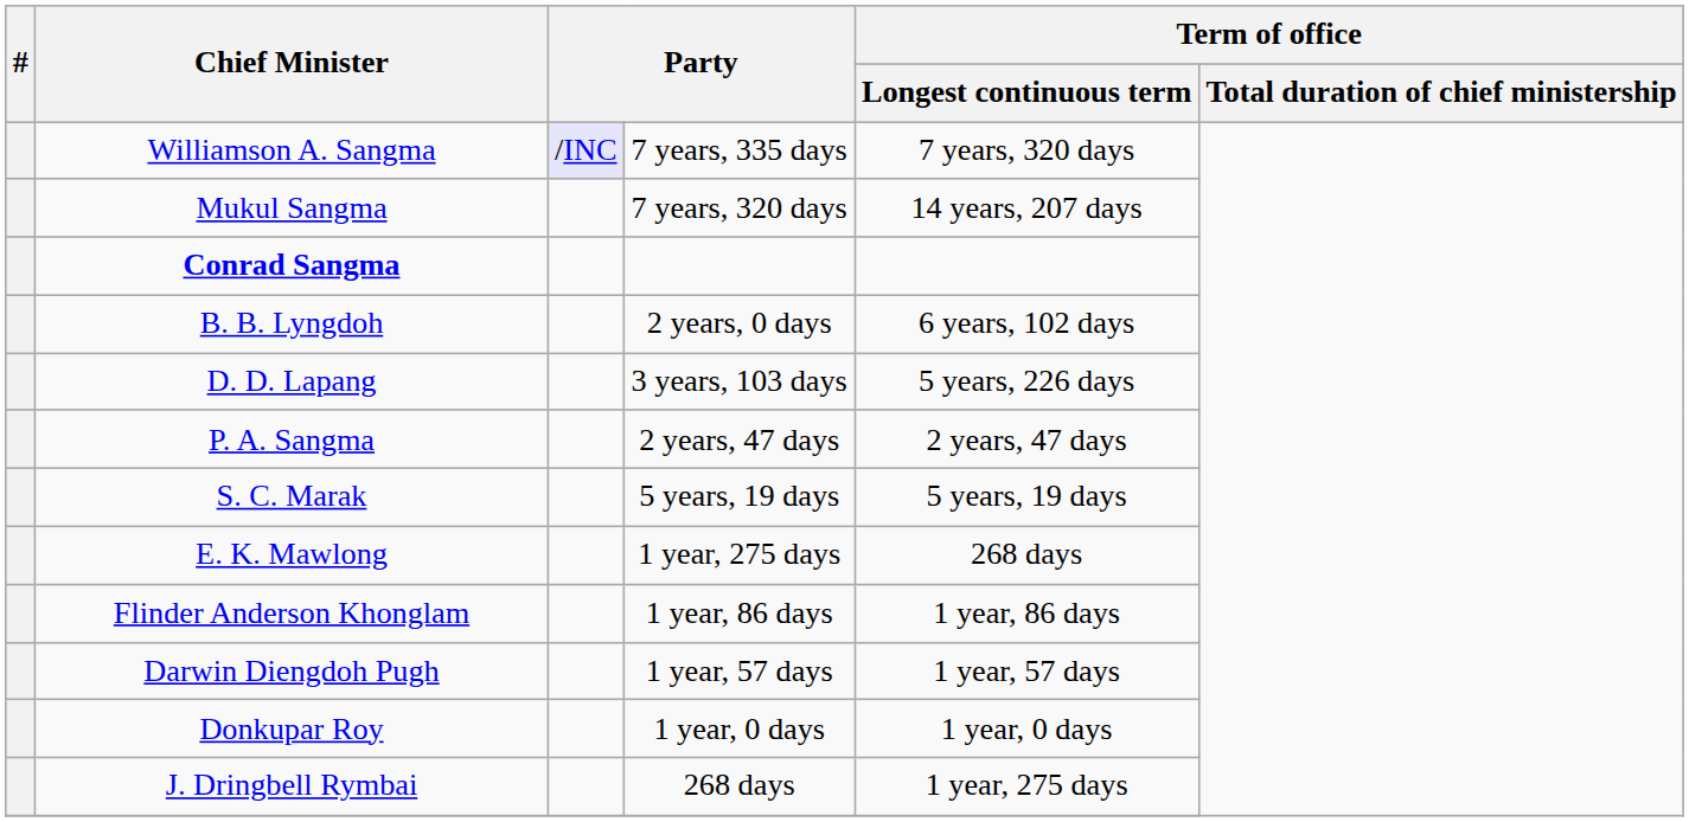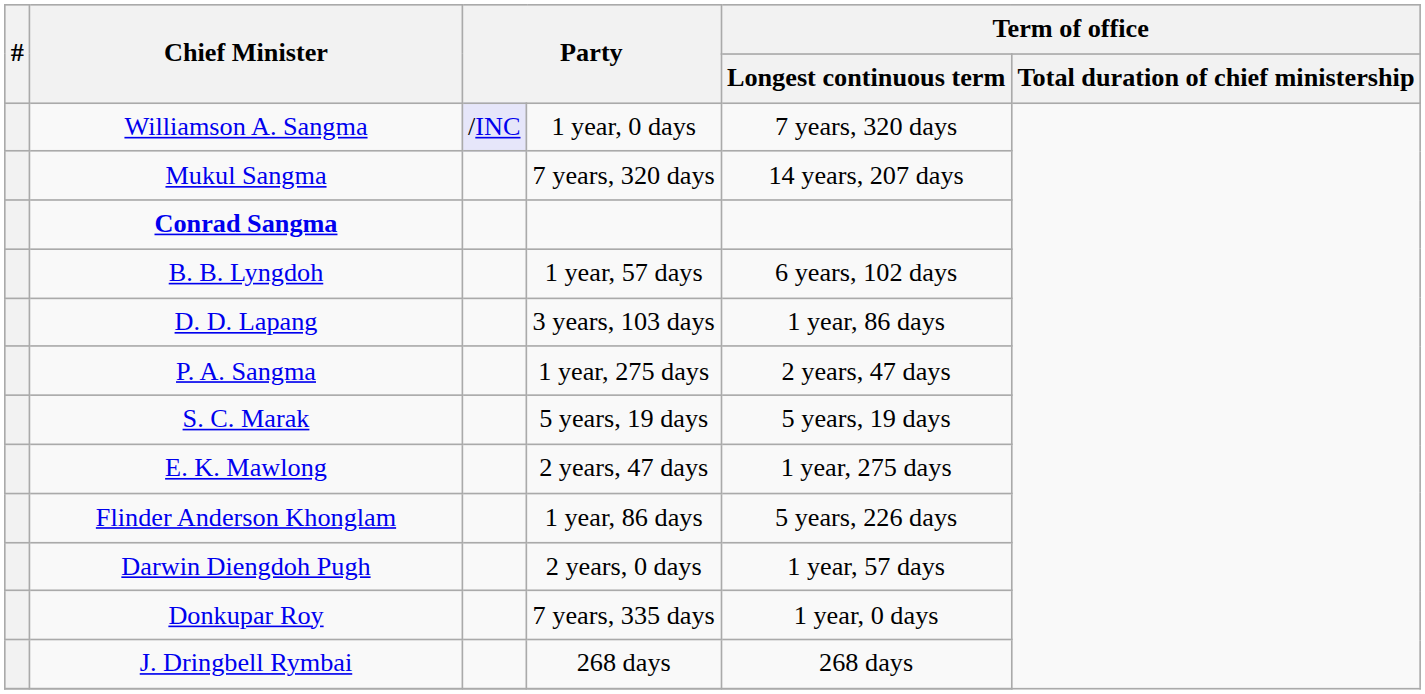Williamson A. Sangma | column 4: 7 years, 335 days -> 1 year, 0 days
B. B. Lyngdoh | column 4: 2 years, 0 days -> 1 year, 57 days
D. D. Lapang | Term of office / Longest continuous term: 5 years, 226 days -> 1 year, 86 days
P. A. Sangma | column 4: 2 years, 47 days -> 1 year, 275 days
E. K. Mawlong | column 4: 1 year, 275 days -> 2 years, 47 days
E. K. Mawlong | Term of office / Longest continuous term: 268 days -> 1 year, 275 days
Flinder Anderson Khonglam | Term of office / Longest continuous term: 1 year, 86 days -> 5 years, 226 days
Darwin Diengdoh Pugh | column 4: 1 year, 57 days -> 2 years, 0 days
Donkupar Roy | column 4: 1 year, 0 days -> 7 years, 335 days
J. Dringbell Rymbai | Term of office / Longest continuous term: 1 year, 275 days -> 268 days
